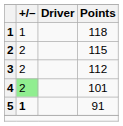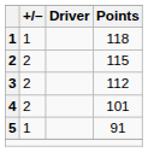4 | +/–: lightgreen background -> no background
5 | +/–: bold -> normal
